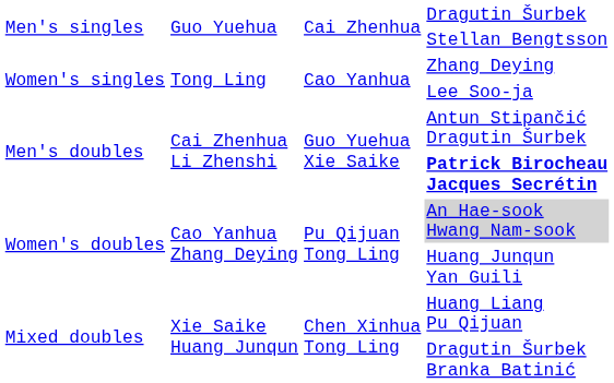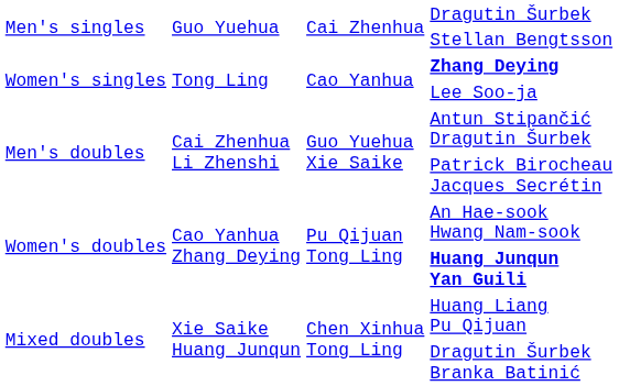Zhang Deying | column 4: normal -> bold
Patrick Birocheau Jacques Secrétin | column 4: bold -> normal
An Hae-sook Hwang Nam-sook | column 4: lightgrey background -> no background
Huang Junqun Yan Guili | column 4: normal -> bold
